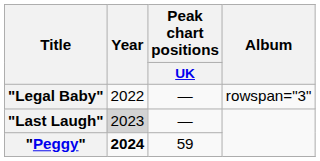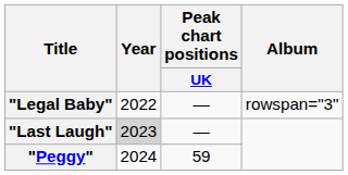"Peggy" | Year: bold -> normal
